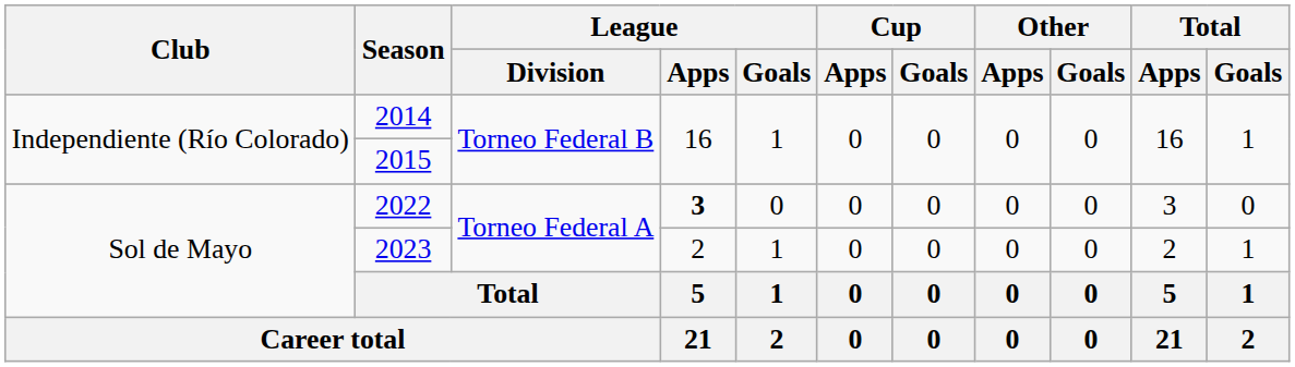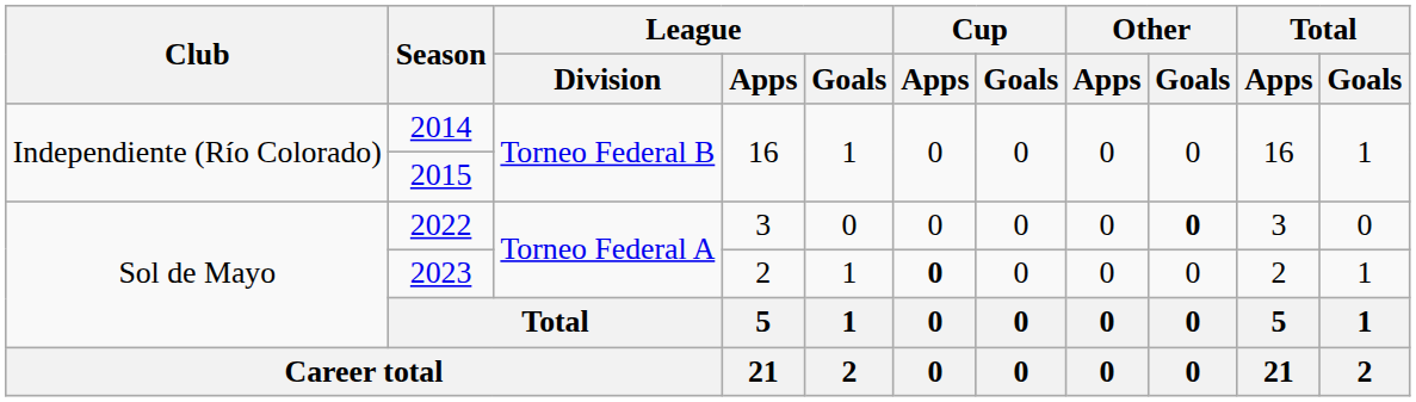2022 | League / Apps: bold -> normal
2022 | Other / Goals: normal -> bold
2023 | Cup / Apps: normal -> bold
